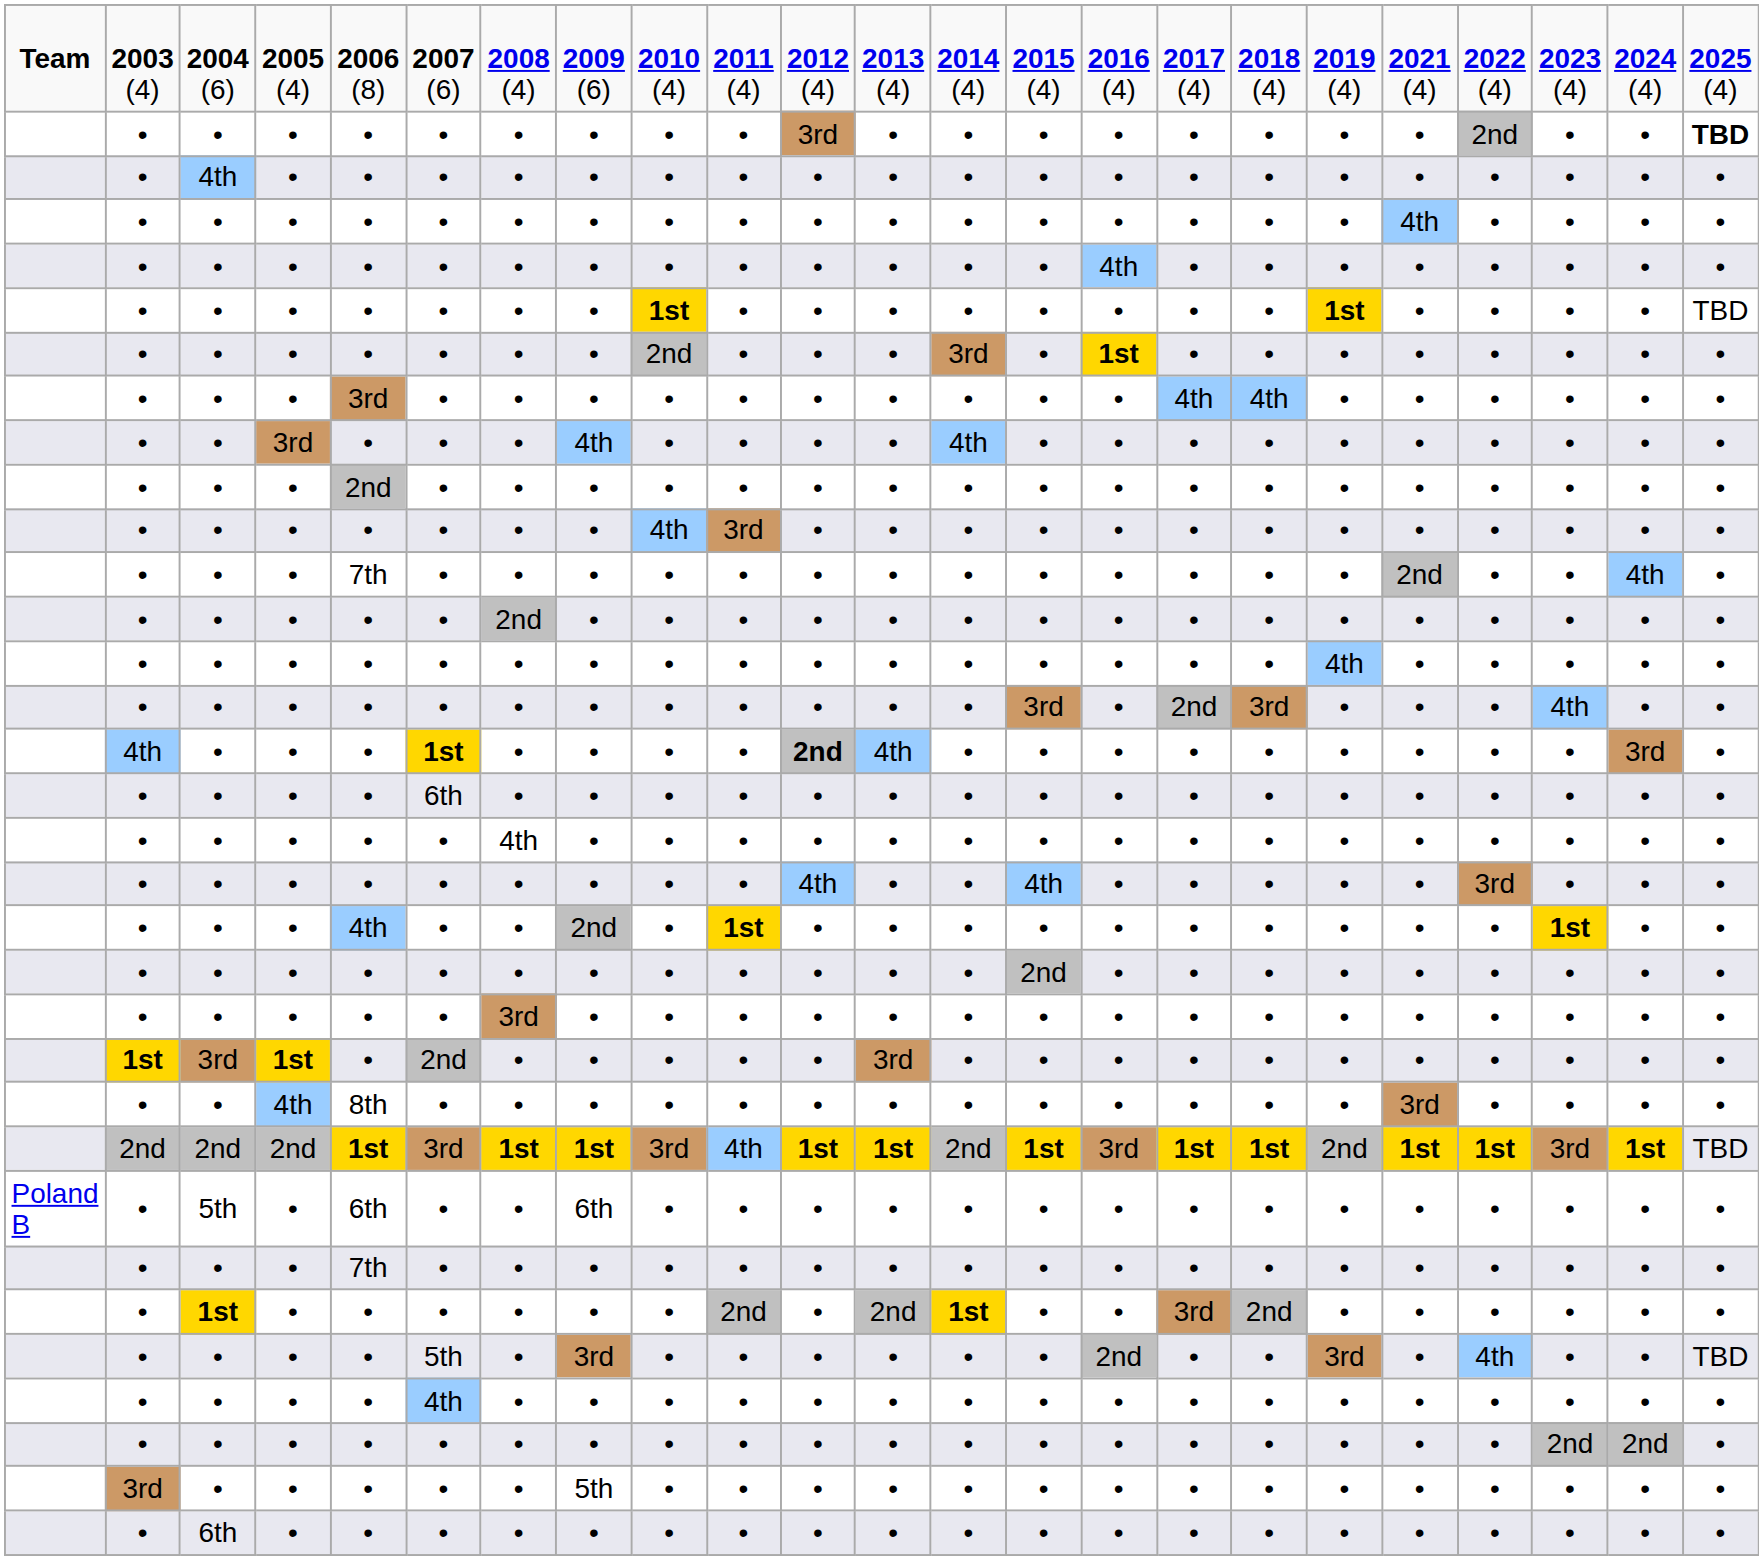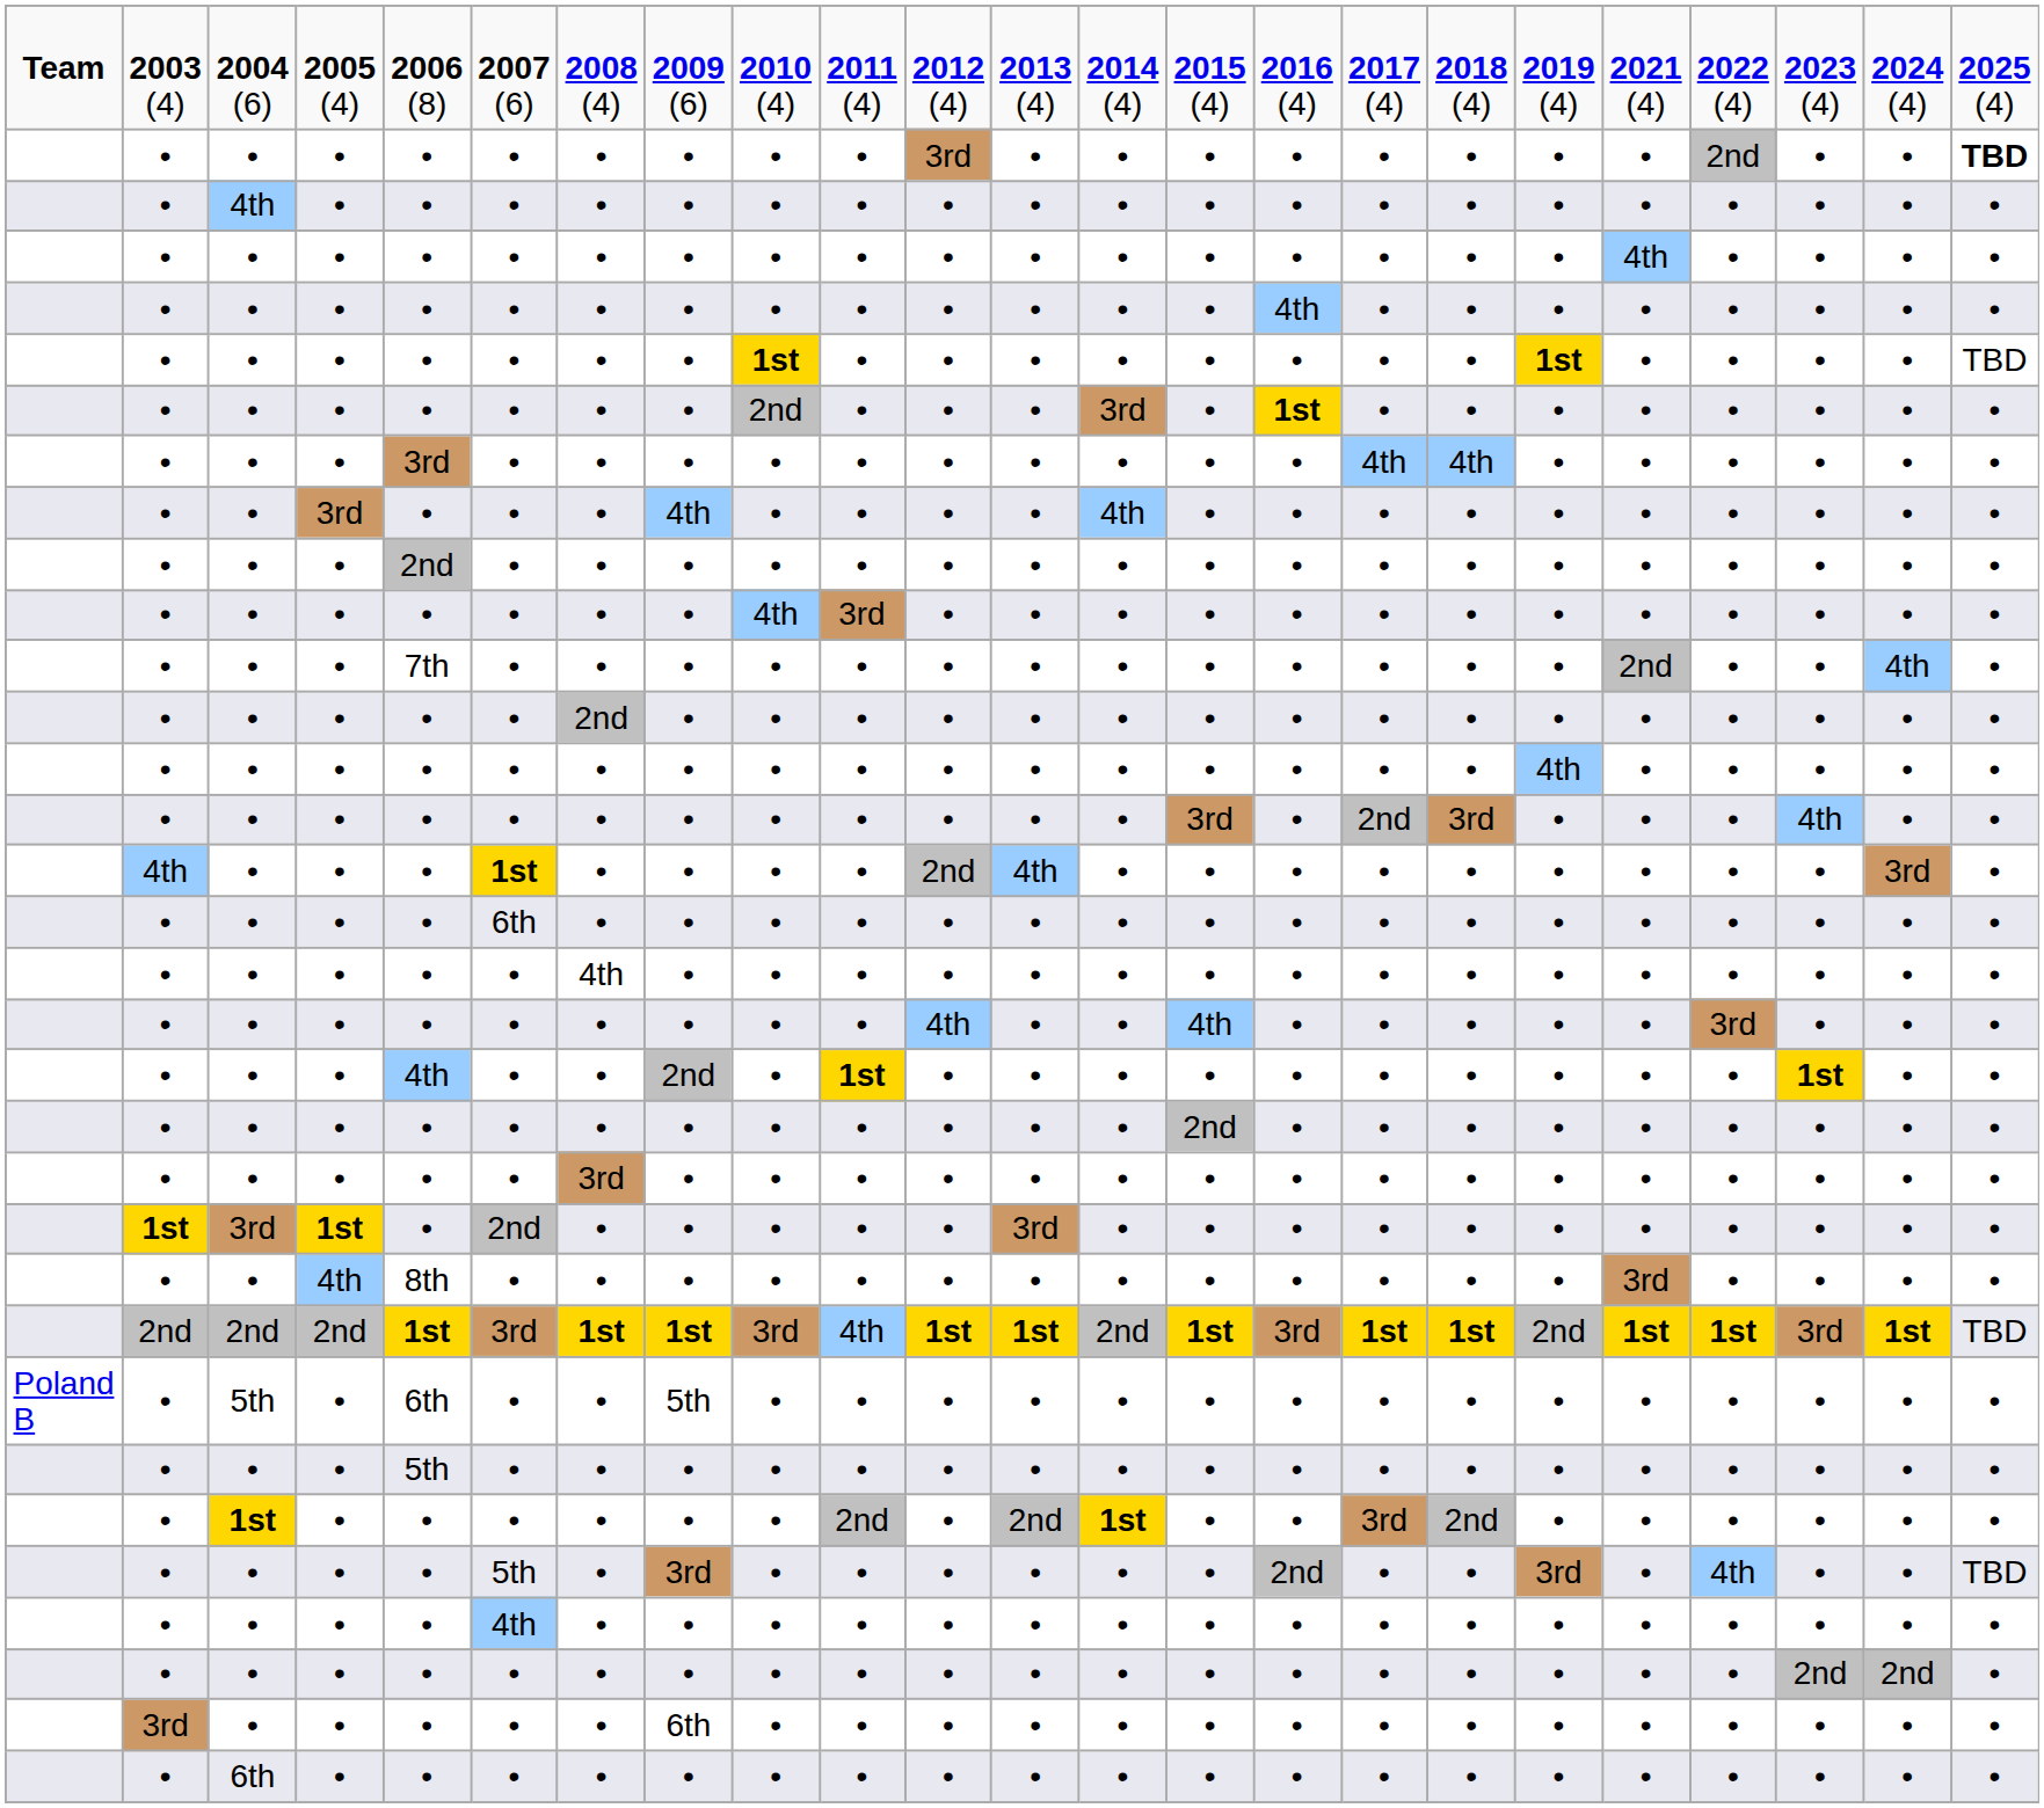row 16 | column 11: bold -> normal
row 26 | column 8: 6th -> 5th
row 27 | column 5: 7th -> 5th
row 32 | column 8: 5th -> 6th
